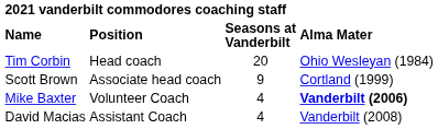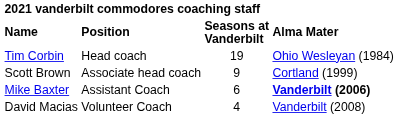Tim Corbin | Seasons at Vanderbilt: 20 -> 19
Mike Baxter | Position: Volunteer Coach -> Assistant Coach
Mike Baxter | Seasons at Vanderbilt: 4 -> 6
David Macias | Position: Assistant Coach -> Volunteer Coach
